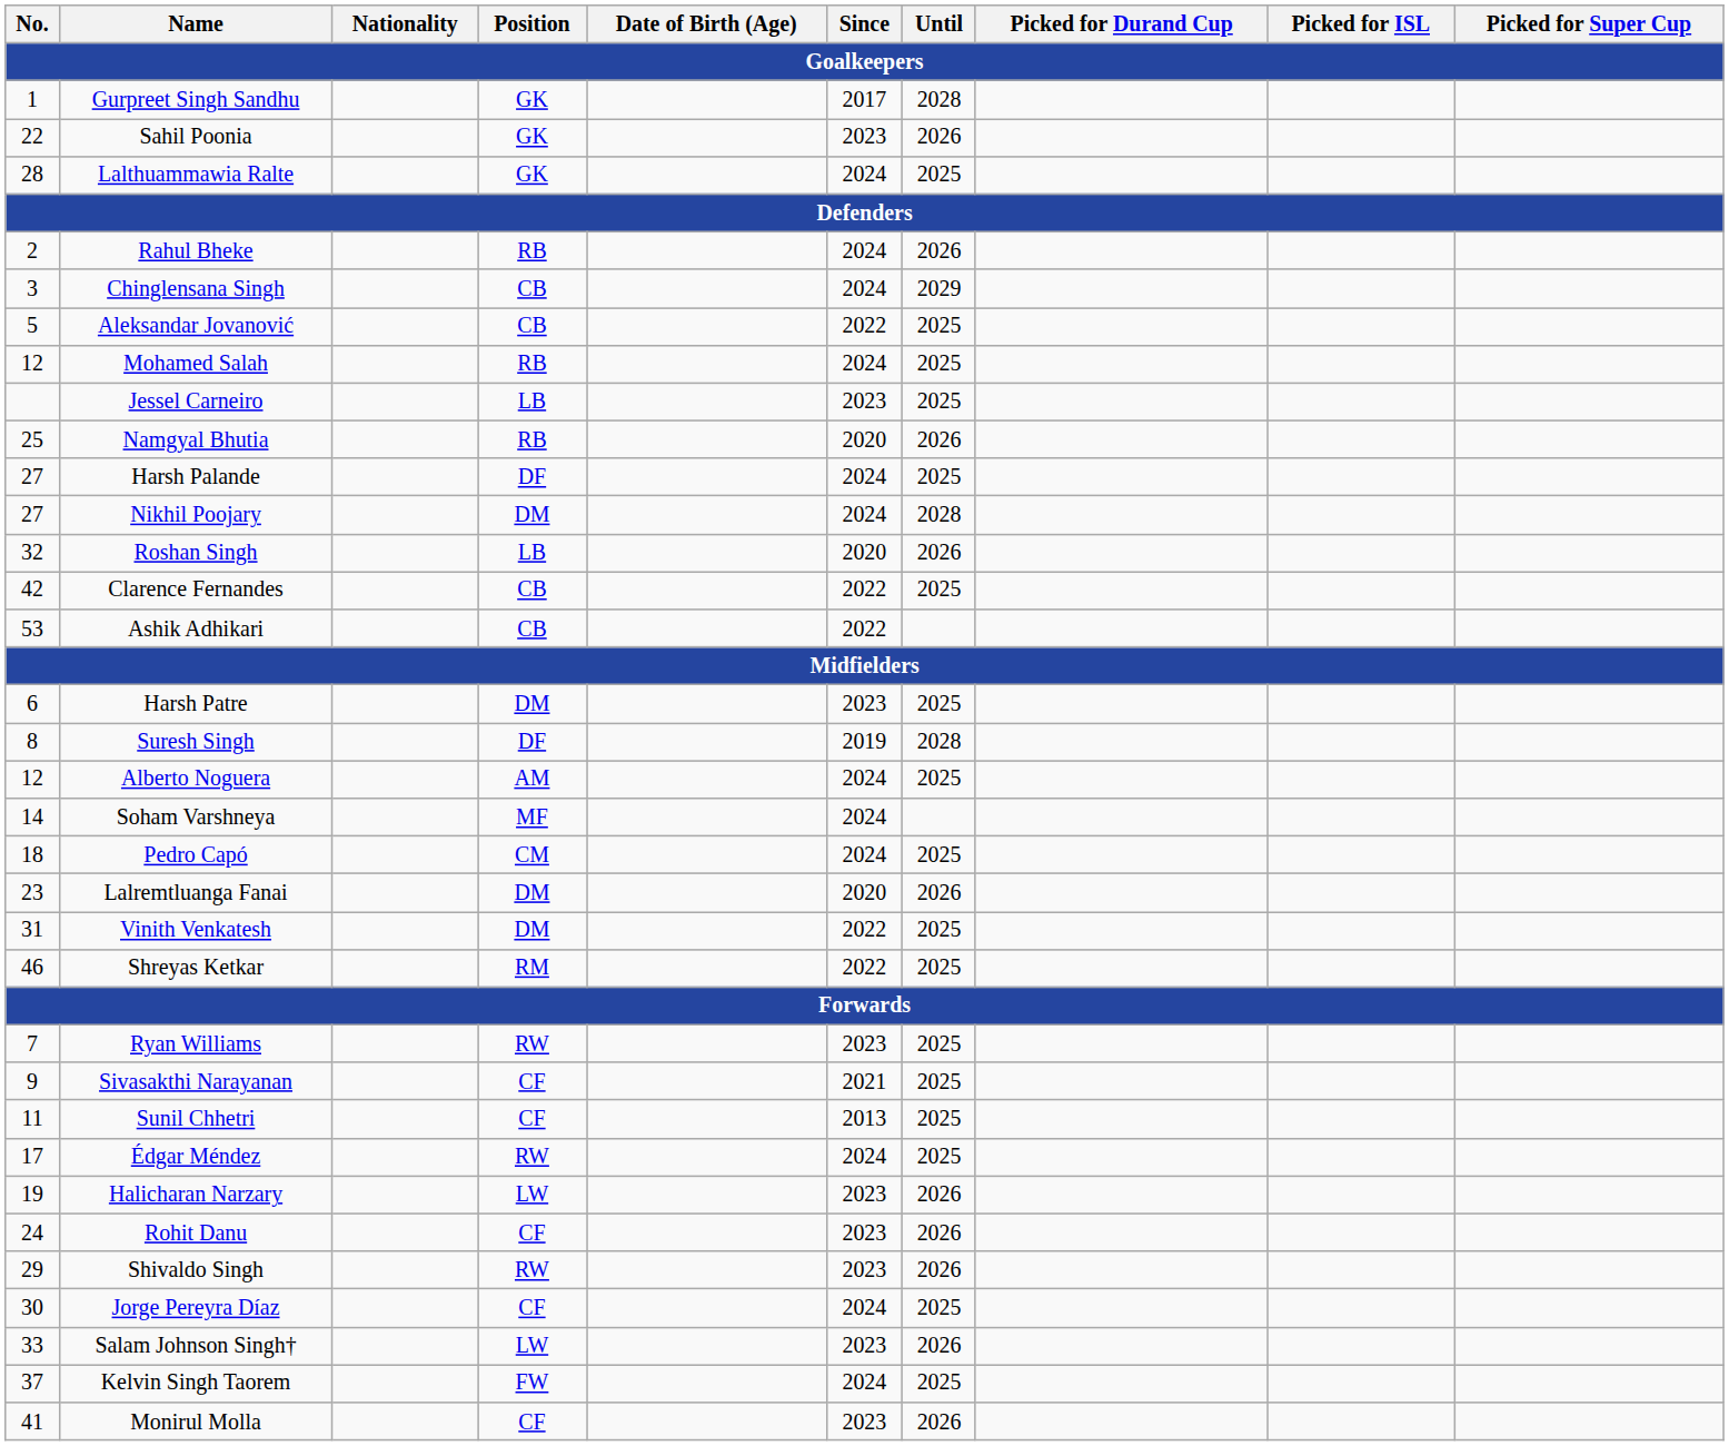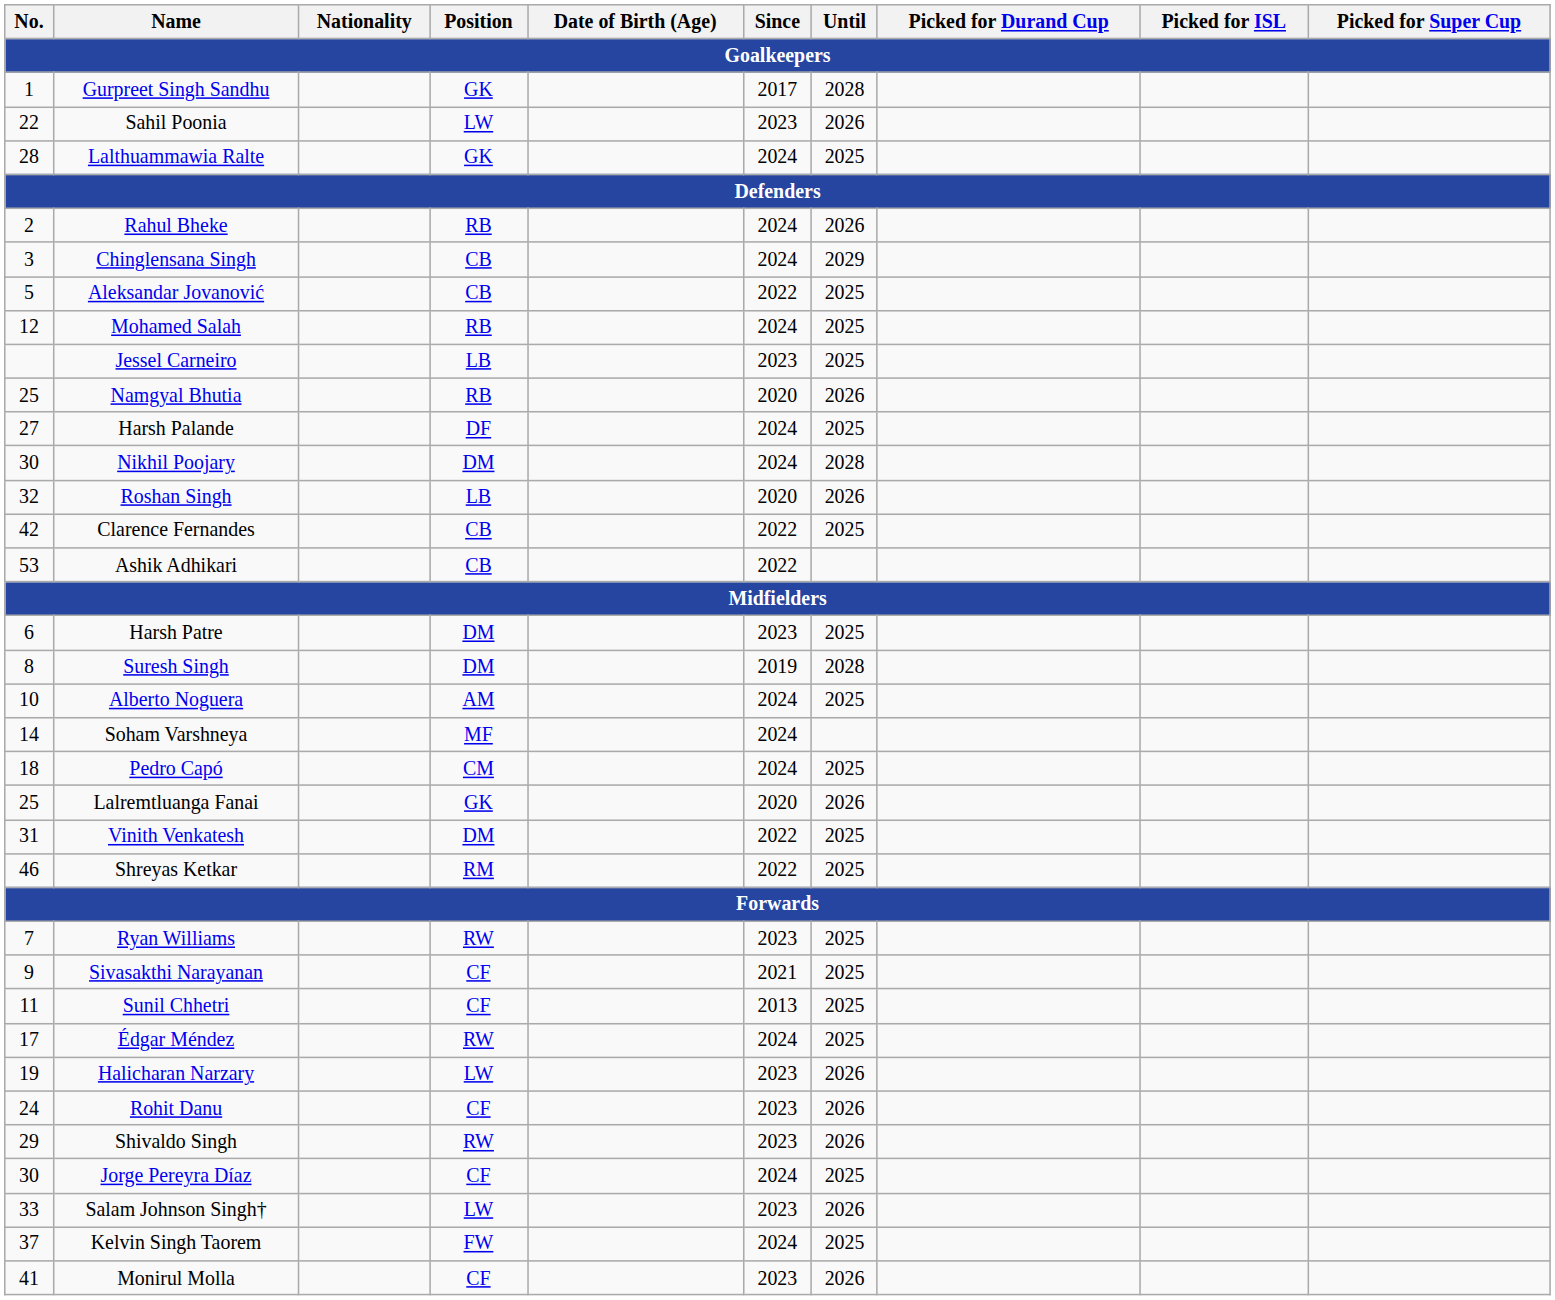Sahil Poonia | Position: GK -> LW
Nikhil Poojary | No.: 27 -> 30
Suresh Singh | Position: DF -> DM
Alberto Noguera | No.: 12 -> 10
Lalremtluanga Fanai | No.: 23 -> 25
Lalremtluanga Fanai | Position: DM -> GK
